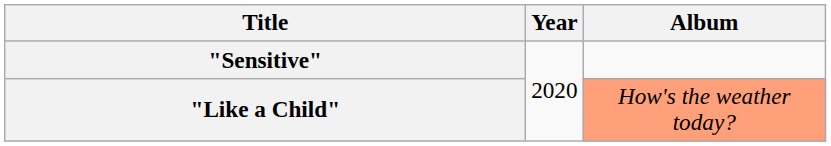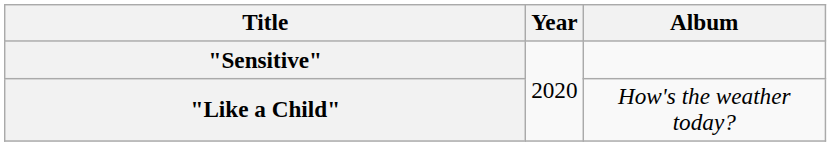"Like a Child" | Album: lightsalmon background -> no background
